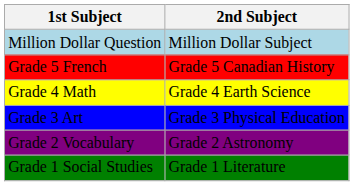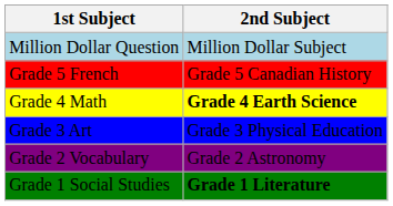Grade 4 Math | 2nd Subject: normal -> bold
Grade 1 Social Studies | 2nd Subject: normal -> bold
